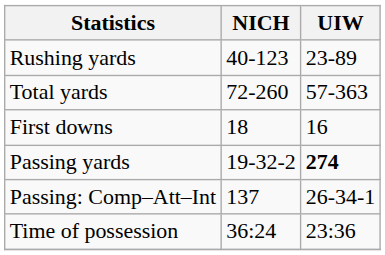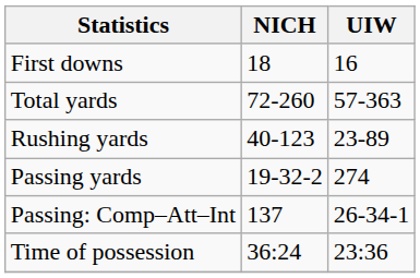rows swapped: First downs <-> Rushing yards
Passing yards | UIW: bold -> normal
